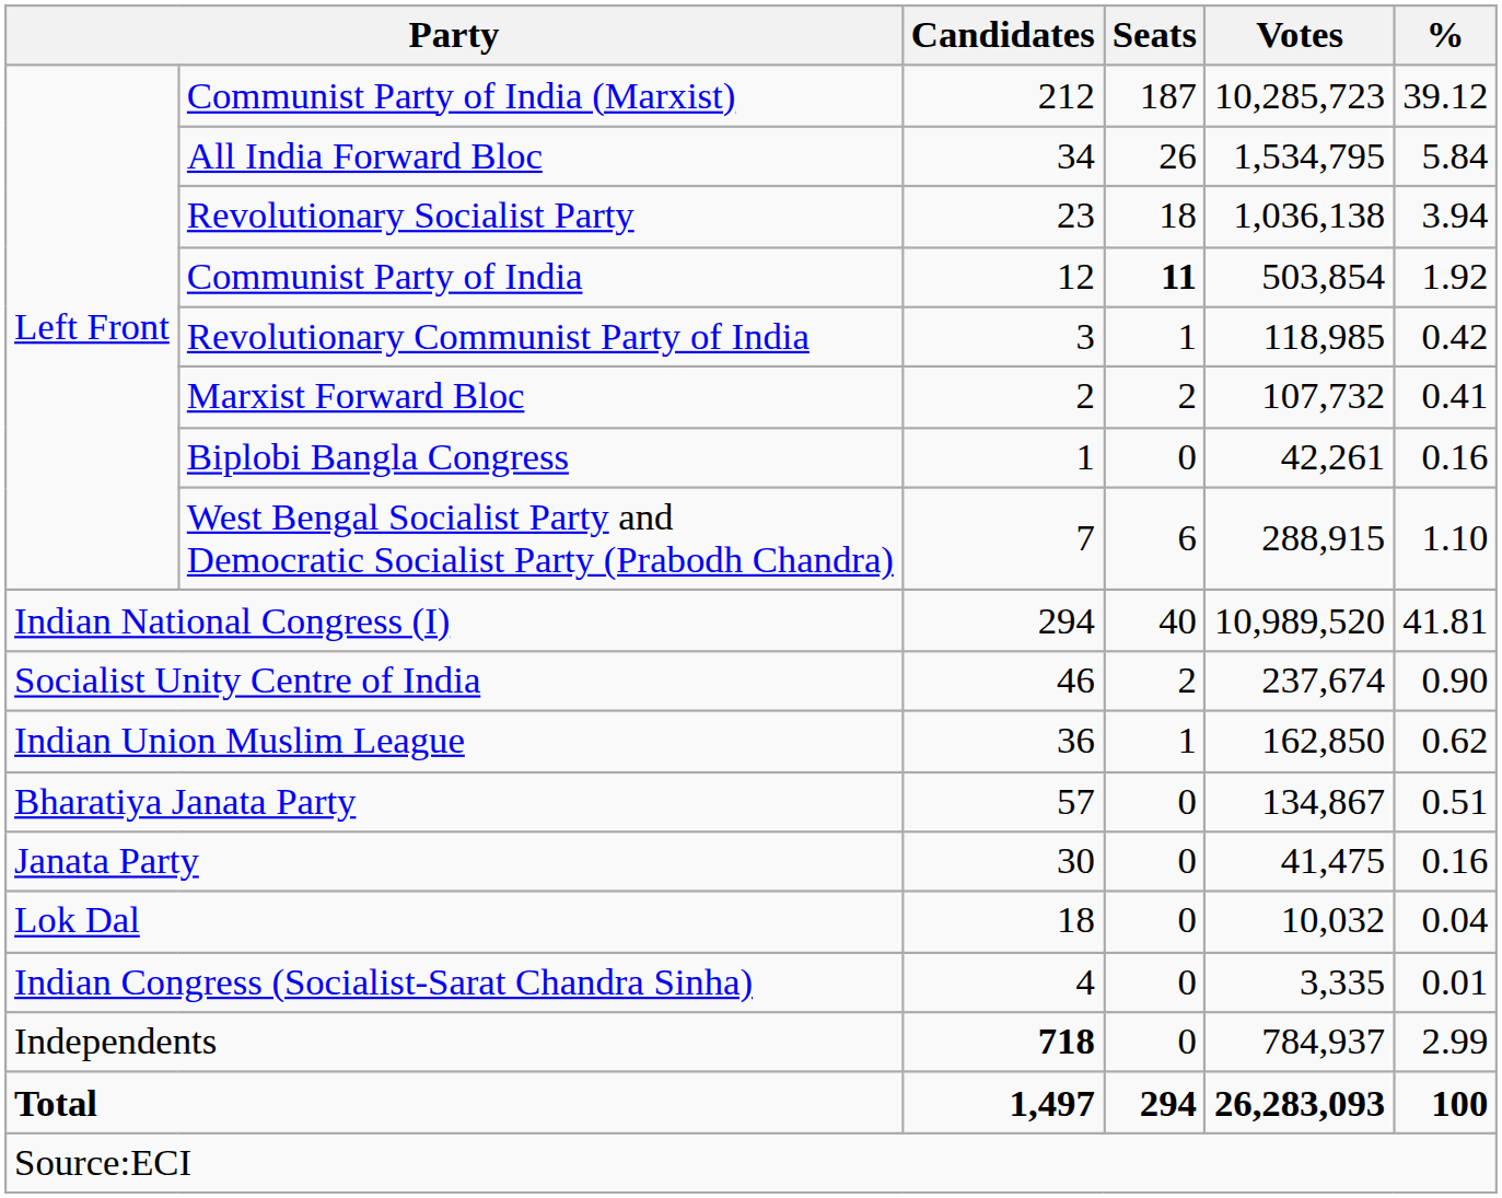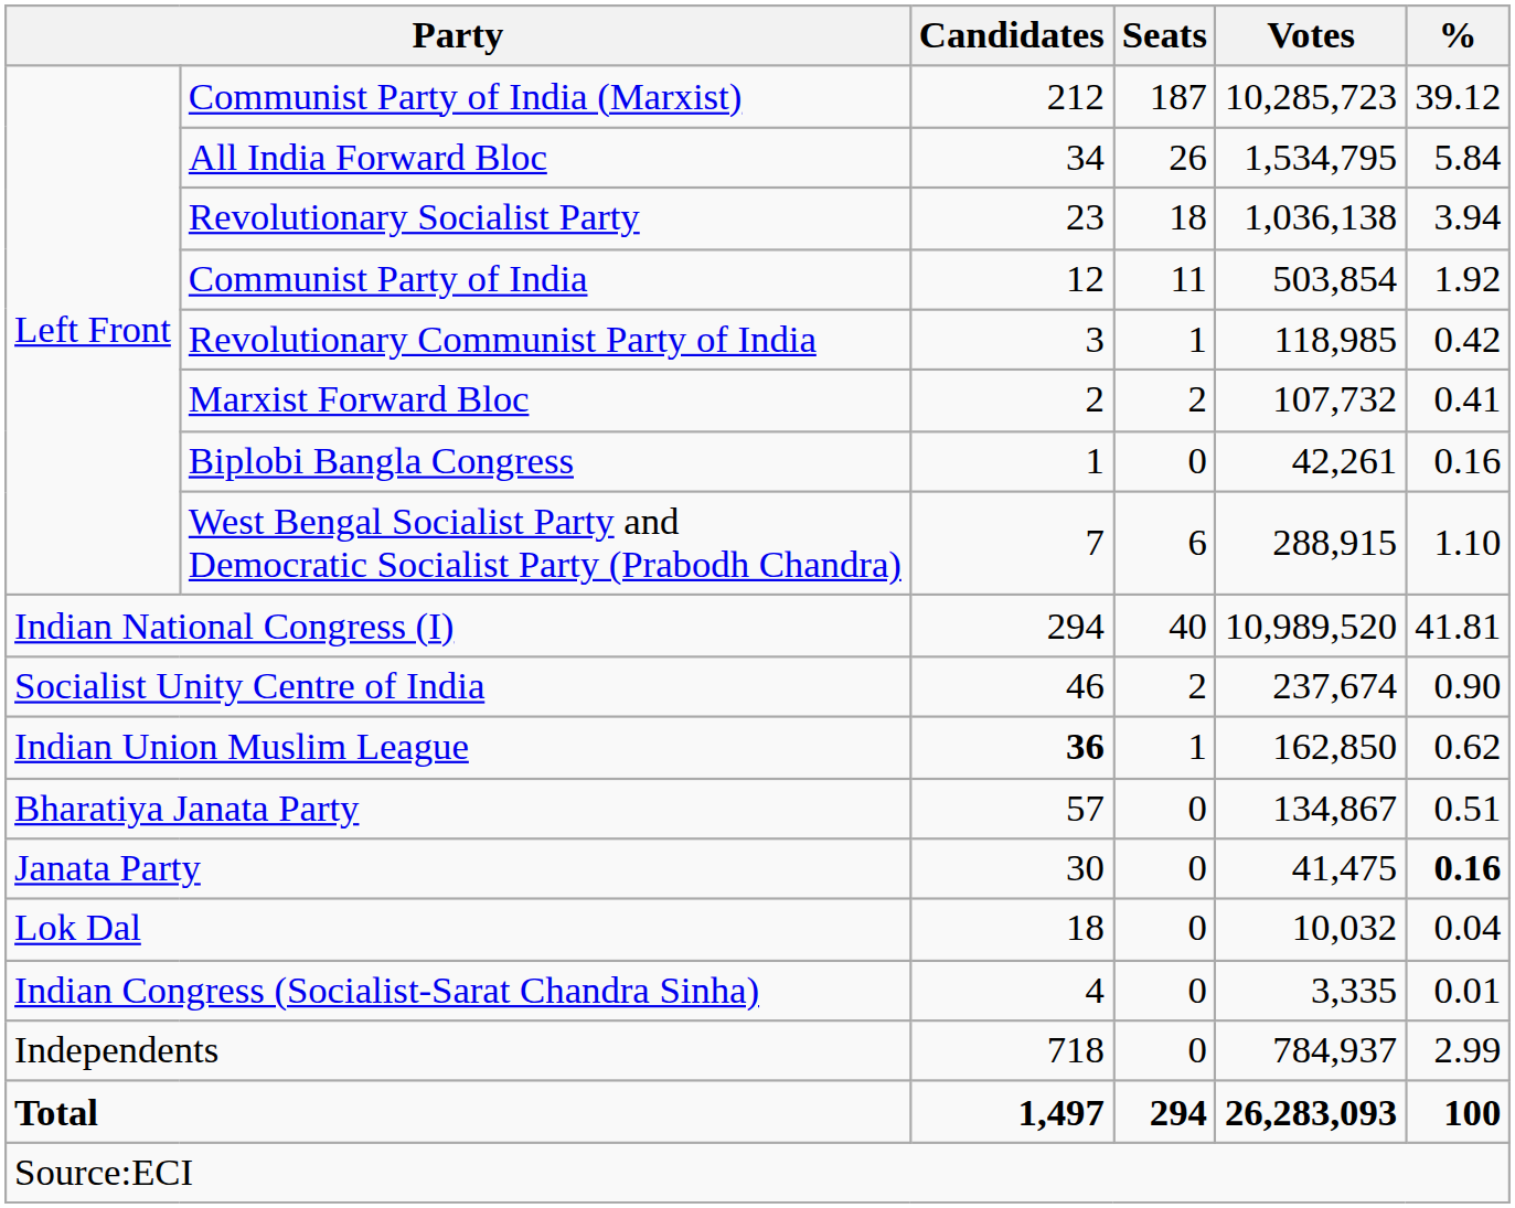Communist Party of India | Seats: bold -> normal
Indian Union Muslim League | Candidates: normal -> bold
Janata Party | %: normal -> bold
Independents | Candidates: bold -> normal
